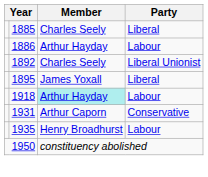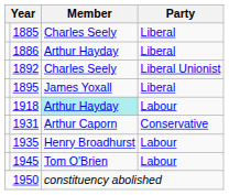1886 | Party: Labour -> Liberal
+ row: 1945 | Tom O'Brien | Labour
